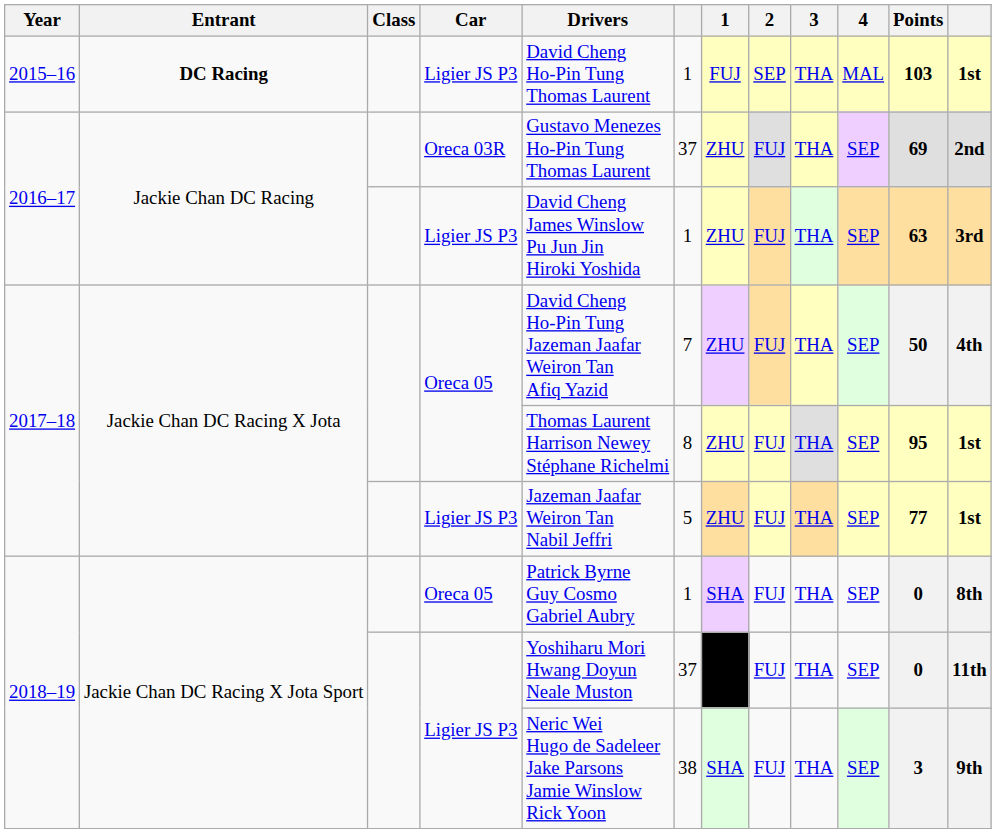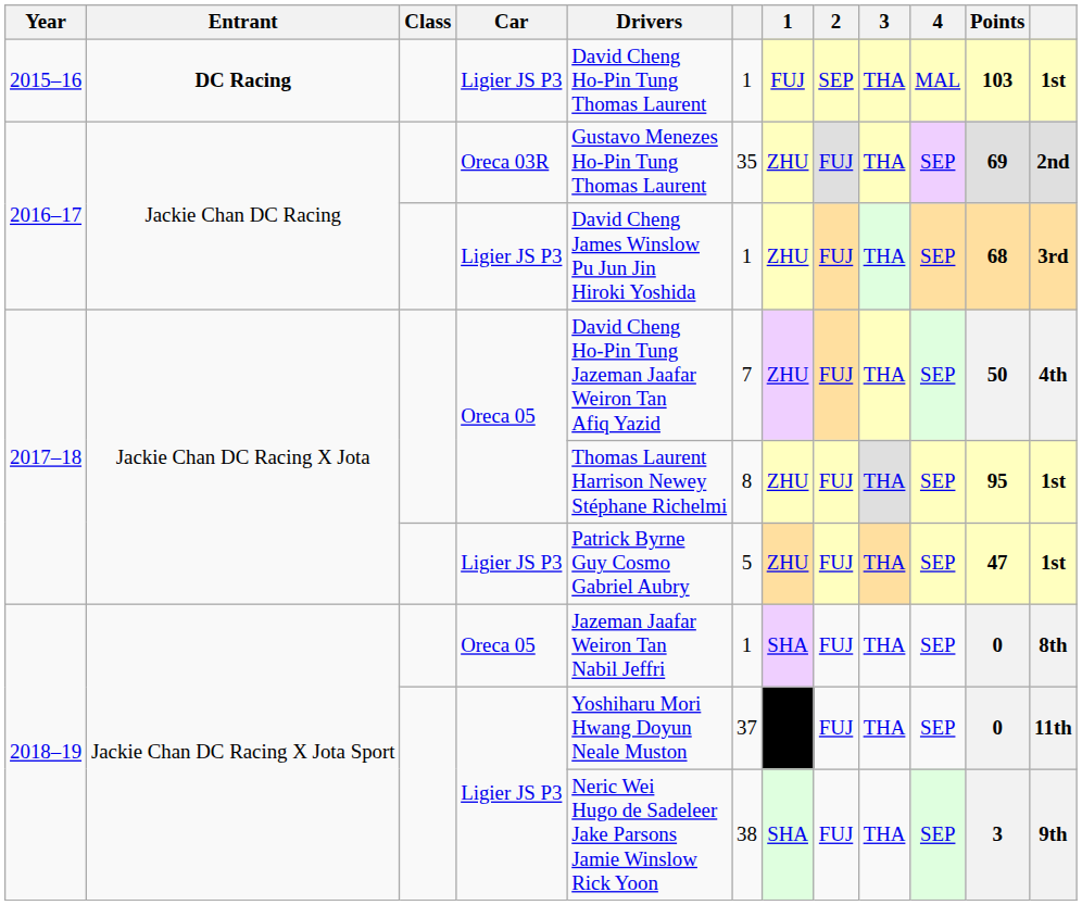2016–17 / Oreca 03R | column 6: 37 -> 35
2016–17 / Ligier JS P3 | Points: 63 -> 68
2017–18 / Ligier JS P3 | Drivers: Jazeman Jaafar Weiron Tan Nabil Jeffri -> Patrick Byrne Guy Cosmo Gabriel Aubry
2017–18 / Ligier JS P3 | Points: 77 -> 47
2018–19 / Oreca 05 | Drivers: Patrick Byrne Guy Cosmo Gabriel Aubry -> Jazeman Jaafar Weiron Tan Nabil Jeffri
